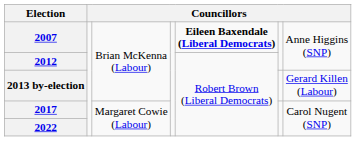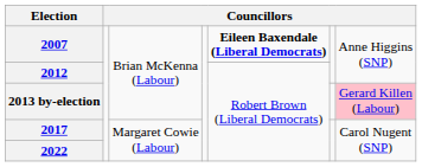2013 by-election | column 7: no background -> pink background
